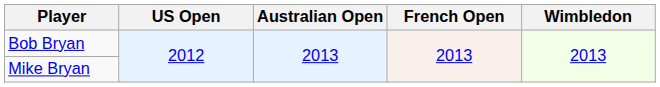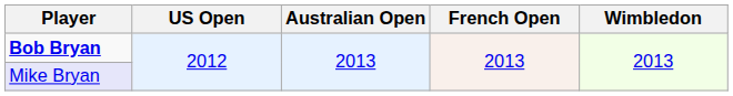Bob Bryan | Player: normal -> bold
Mike Bryan | Player: no background -> lavender background
